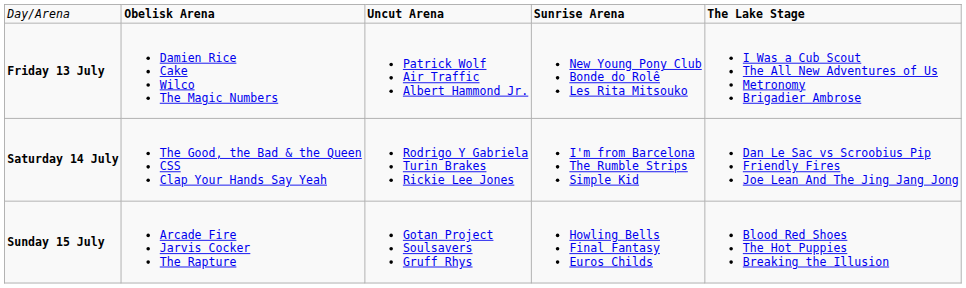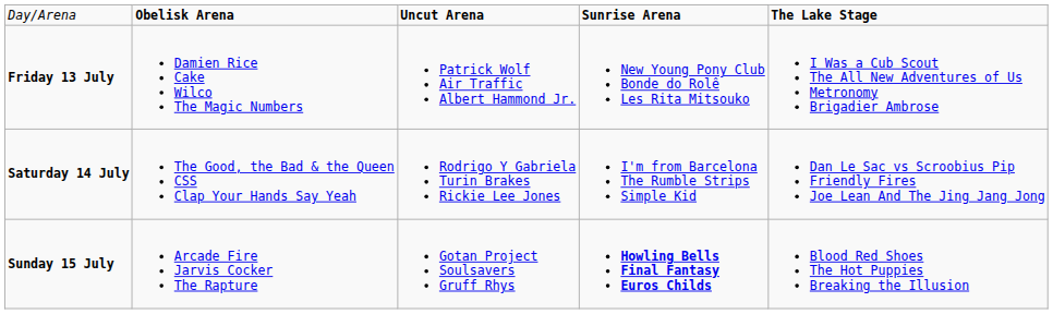Sunday 15 July | column 4: normal -> bold
